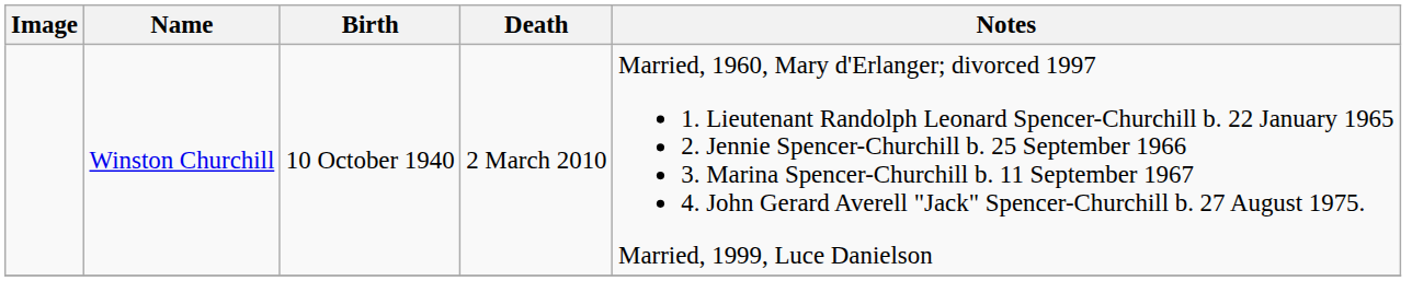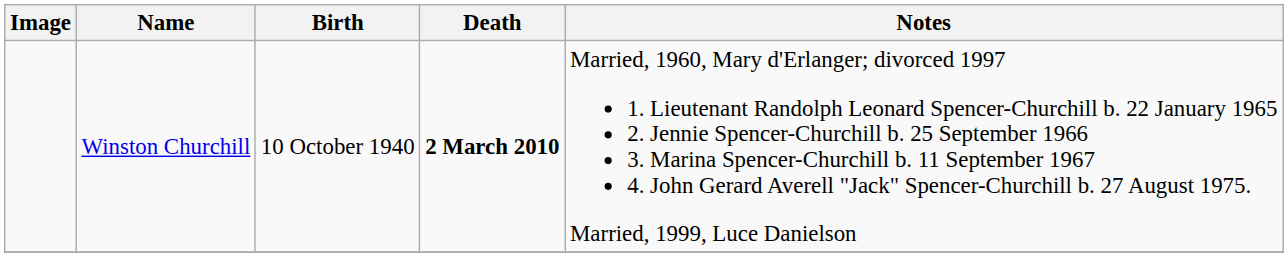Winston Churchill | Death: normal -> bold
